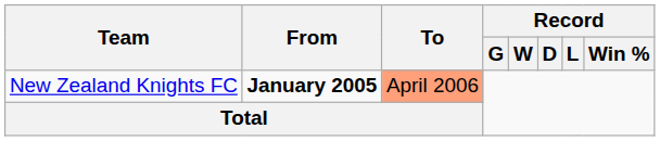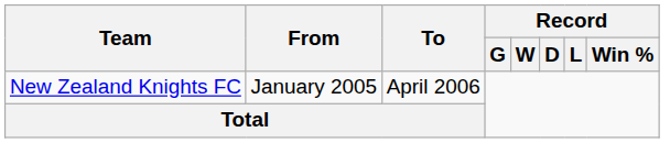New Zealand Knights FC | From: bold -> normal
New Zealand Knights FC | To: lightsalmon background -> no background
